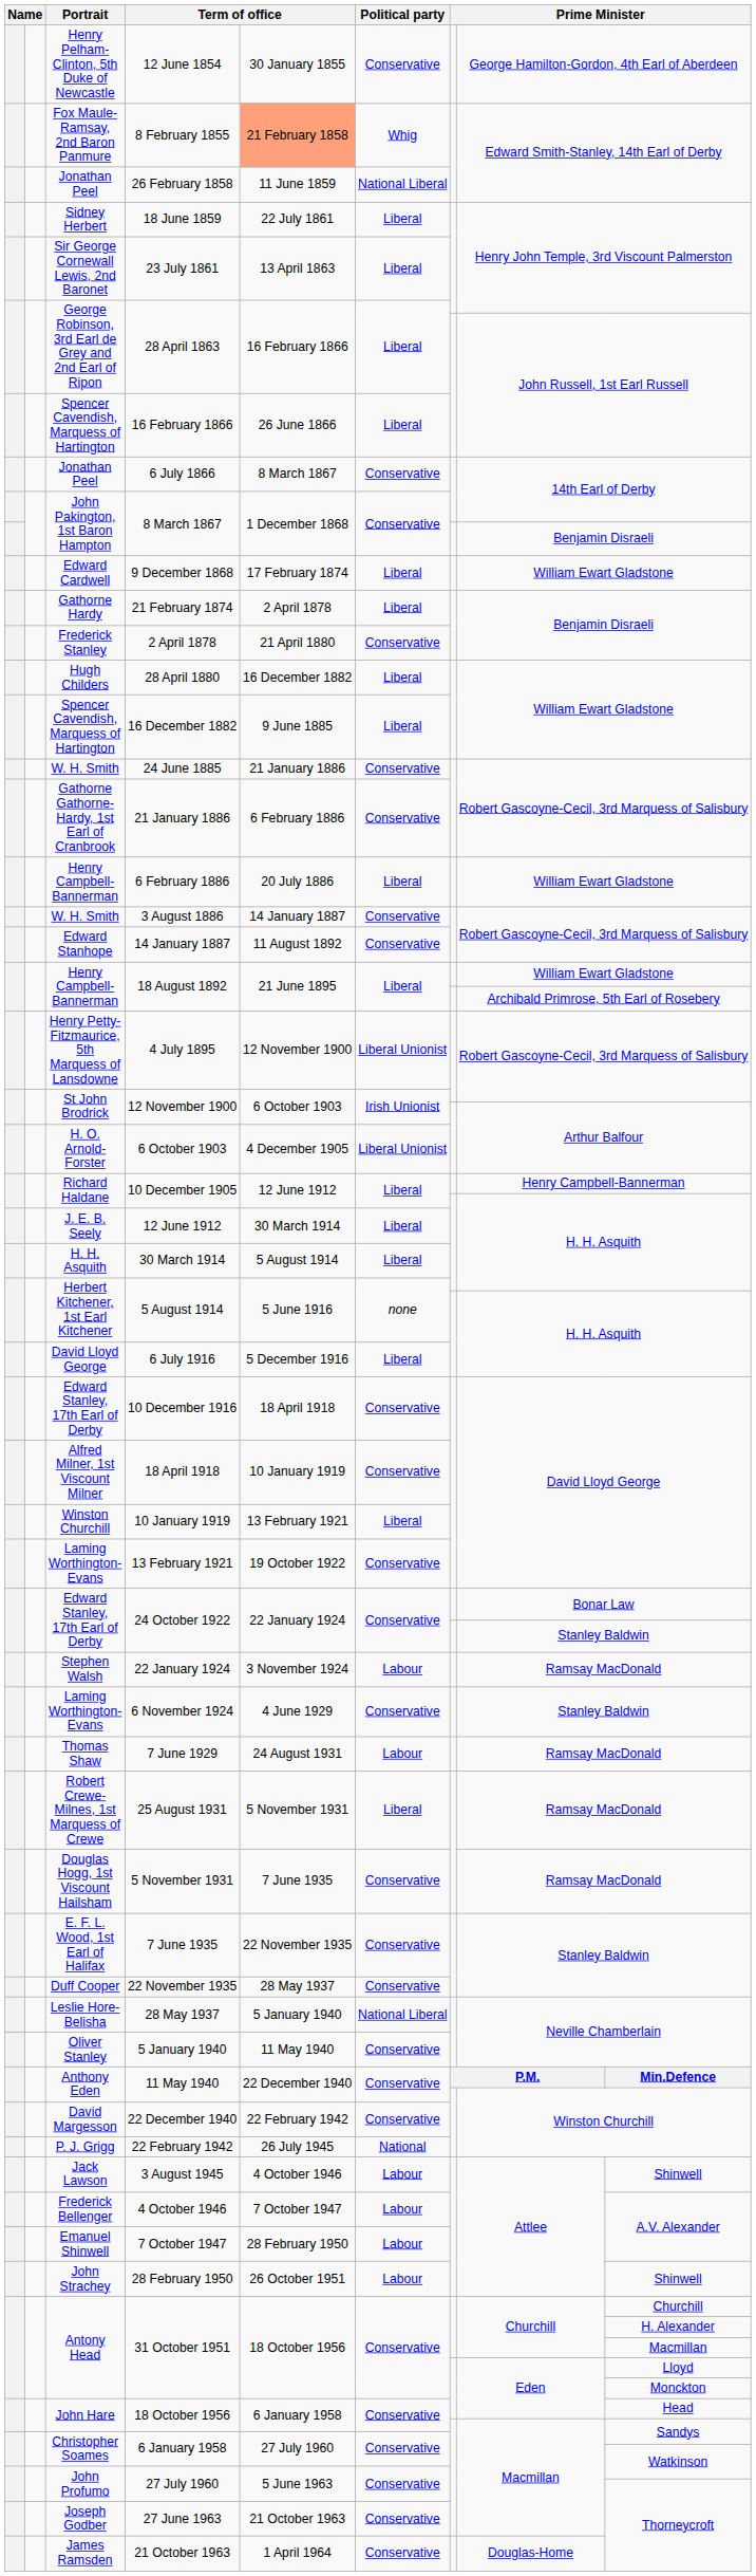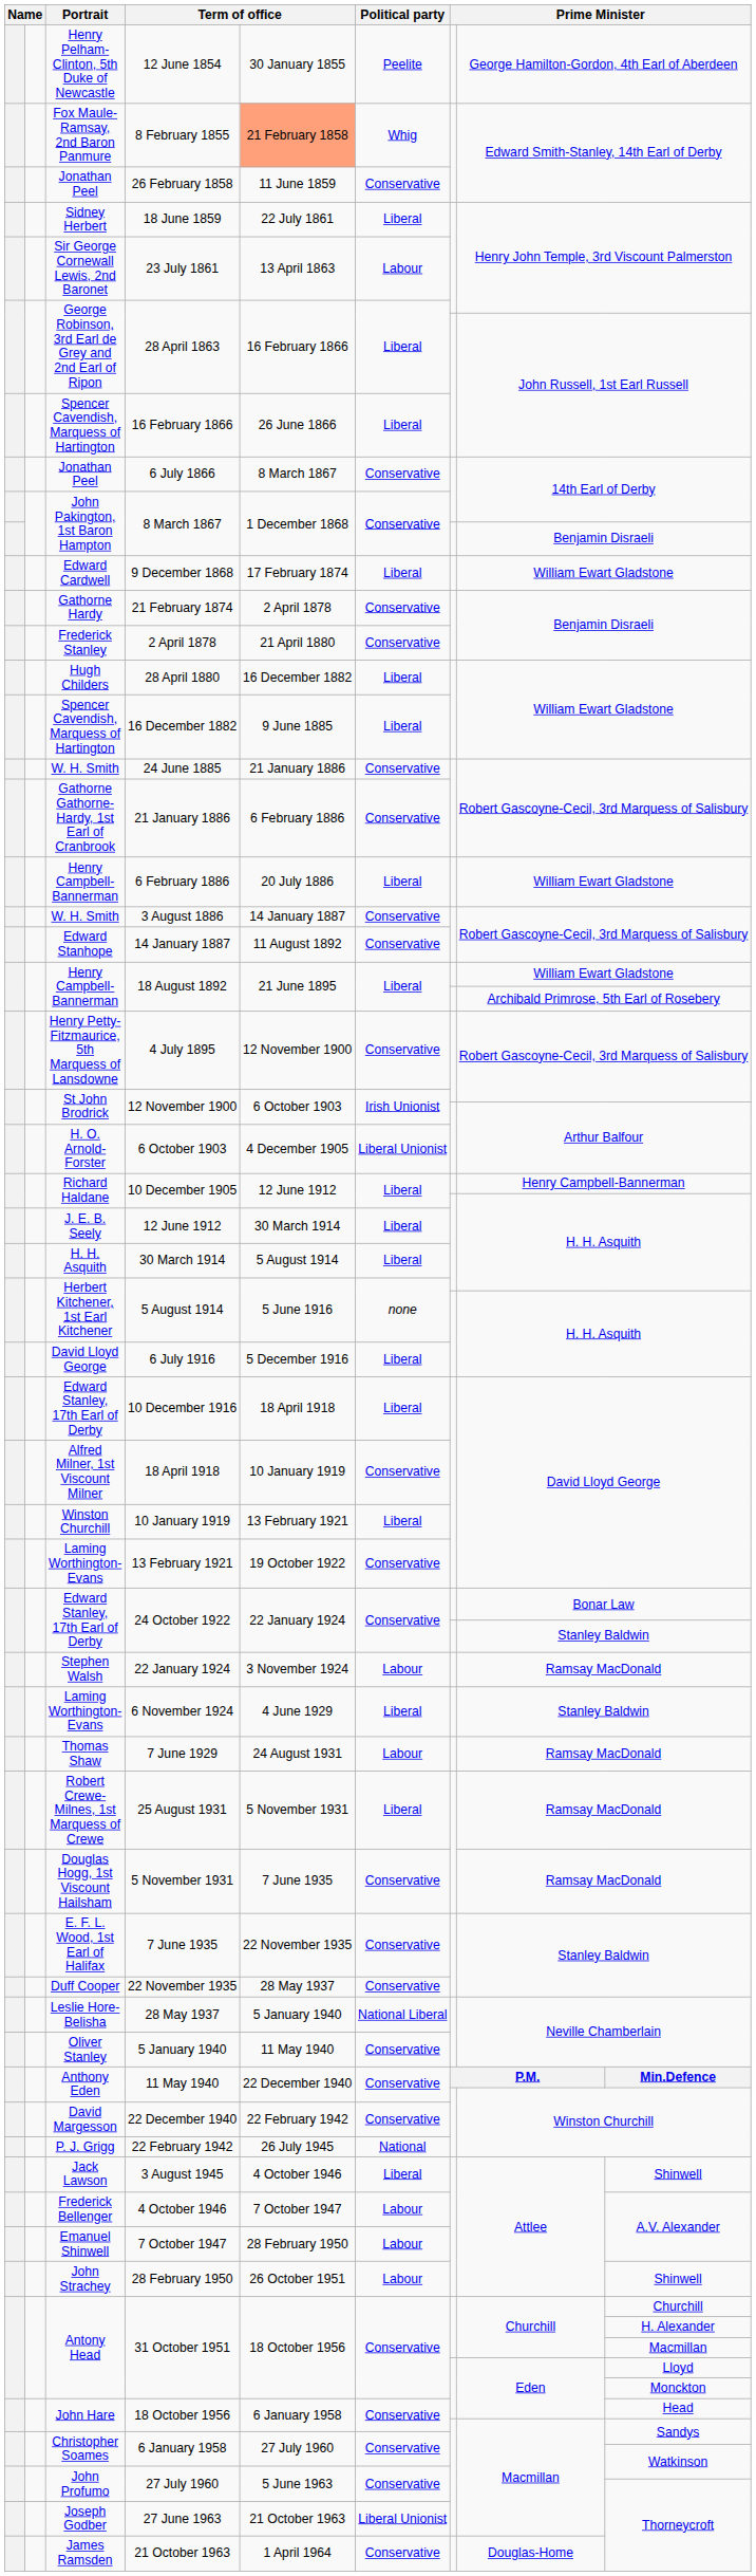12 June 1854 | Political party: Conservative -> Peelite
26 February 1858 | Political party: National Liberal -> Conservative
23 July 1861 | Political party: Liberal -> Labour
21 February 1874 | Political party: Liberal -> Conservative
4 July 1895 | Political party: Liberal Unionist -> Conservative
10 December 1916 | Political party: Conservative -> Liberal
6 November 1924 | Political party: Conservative -> Liberal
3 August 1945 | Political party: Labour -> Liberal
27 June 1963 | Political party: Conservative -> Liberal Unionist
